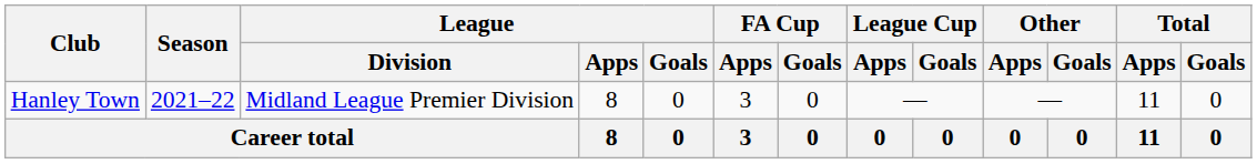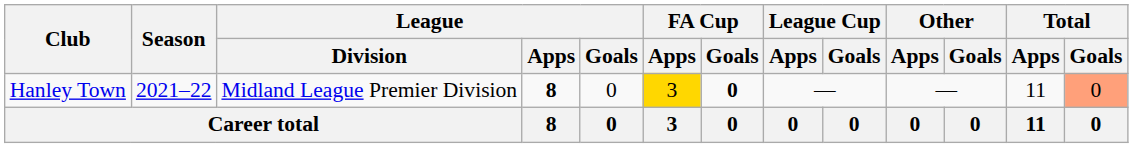Hanley Town | League / Apps: normal -> bold
Hanley Town | FA Cup / Apps: no background -> gold background
Hanley Town | FA Cup / Goals: normal -> bold
Hanley Town | Total / Goals: no background -> lightsalmon background
